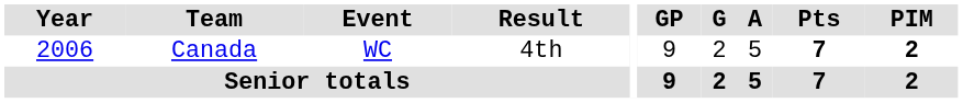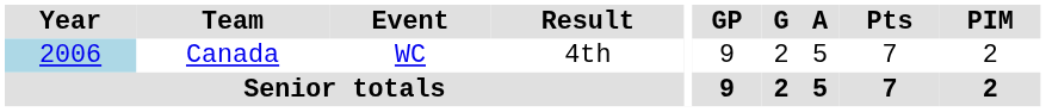Canada | Year: no background -> lightblue background
Canada | Pts: bold -> normal
Canada | PIM: bold -> normal
